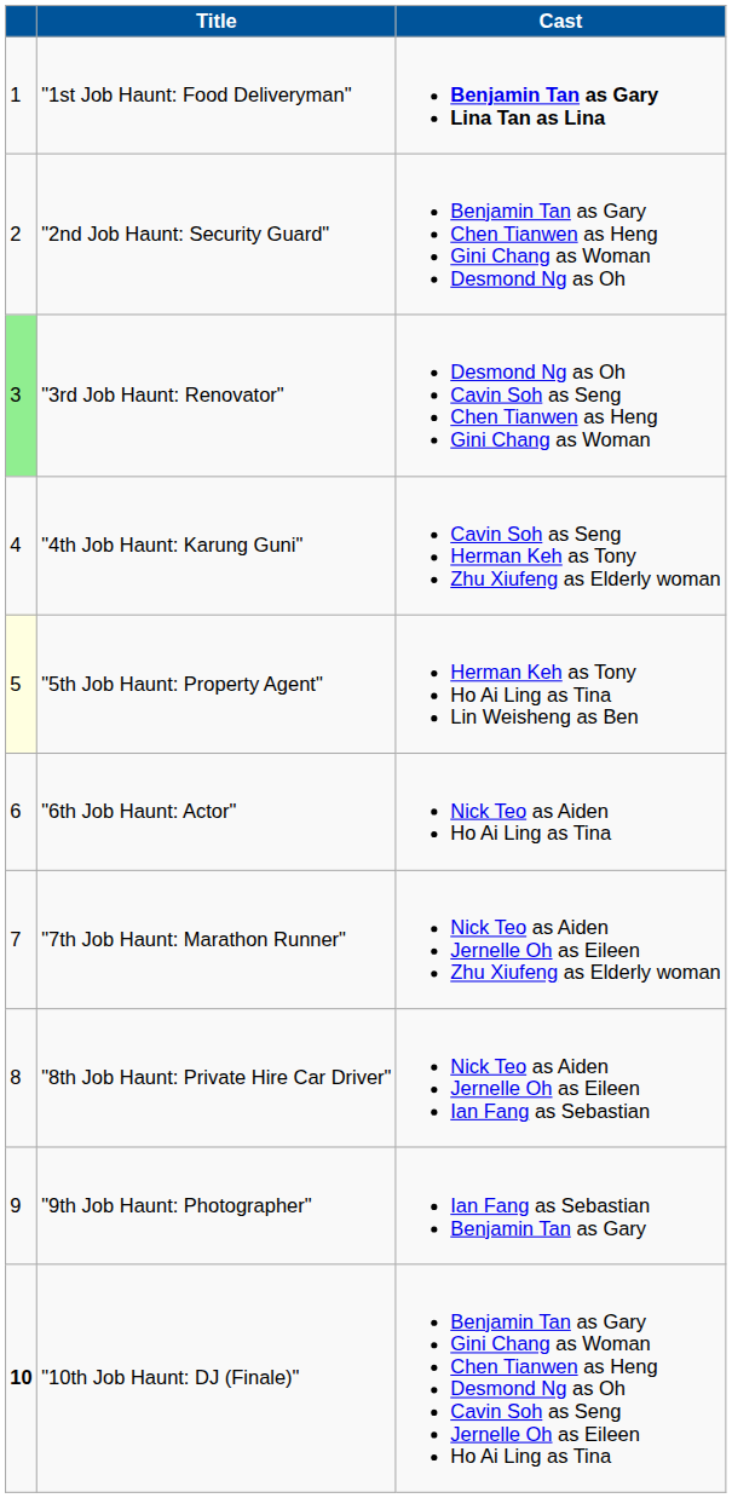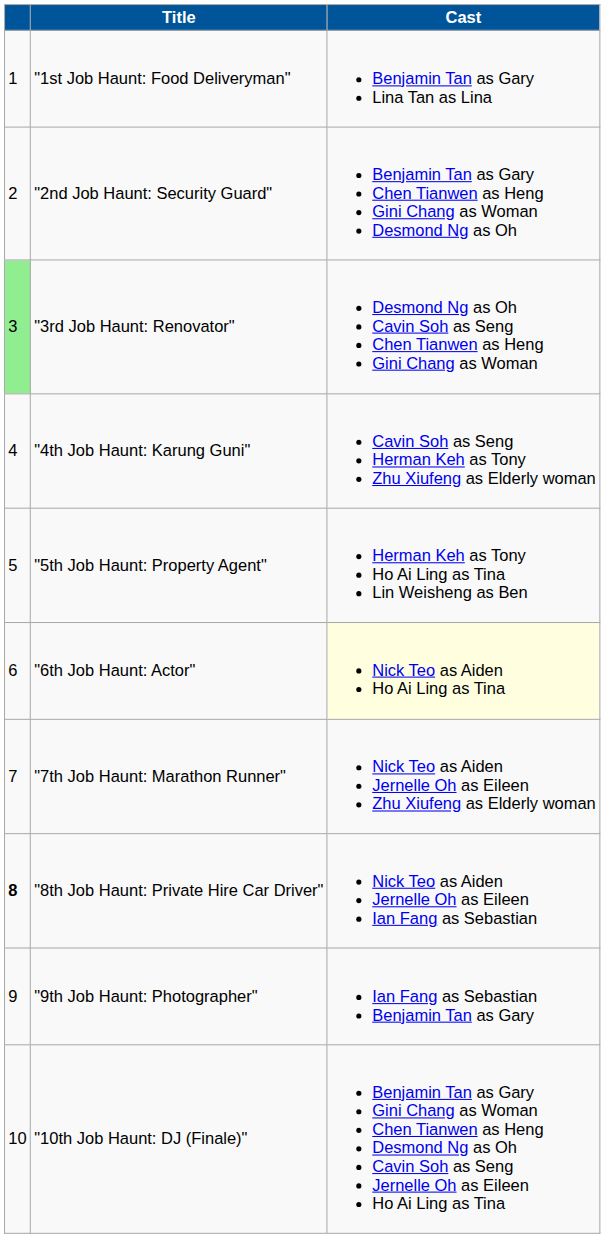"1st Job Haunt: Food Deliveryman" | Cast: bold -> normal
"5th Job Haunt: Property Agent" | column 1: lightyellow background -> no background
"6th Job Haunt: Actor" | Cast: no background -> lightyellow background
"8th Job Haunt: Private Hire Car Driver" | column 1: normal -> bold
"10th Job Haunt: DJ (Finale)" | column 1: bold -> normal
